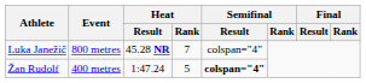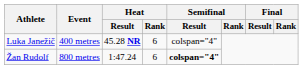Luka Janežič | Event: 800 metres -> 400 metres
Luka Janežič | Heat / Rank: 7 -> 6
Žan Rudolf | Event: 400 metres -> 800 metres
Žan Rudolf | Heat / Rank: 5 -> 6
